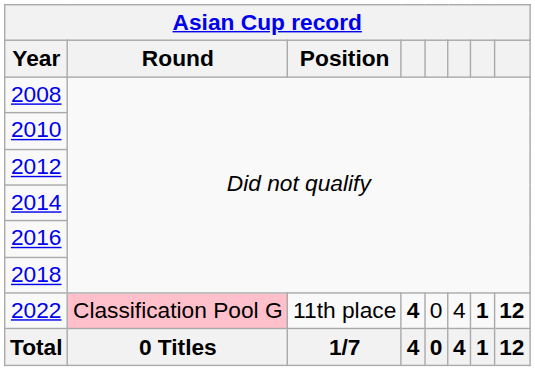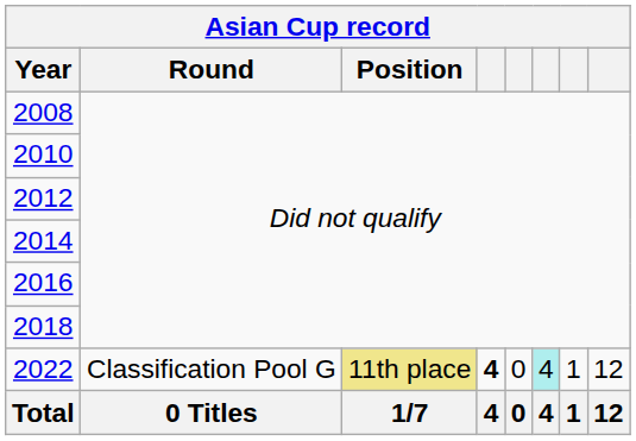2022 | Round: pink background -> no background
2022 | Position: no background -> khaki background
2022 | column 6: no background -> paleturquoise background
2022 | column 7: bold -> normal
2022 | column 8: bold -> normal
